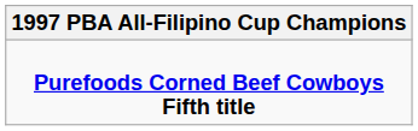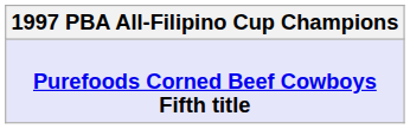row 2 | column 1: no background -> lavender background
